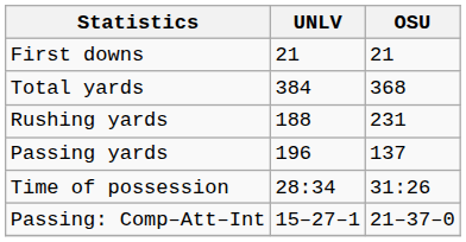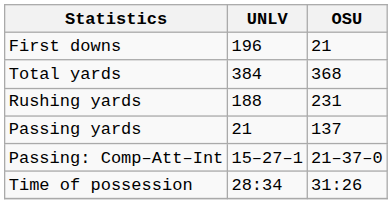First downs | UNLV: 21 -> 196
Passing yards | UNLV: 196 -> 21
rows swapped: Passing: Comp–Att–Int <-> Time of possession
